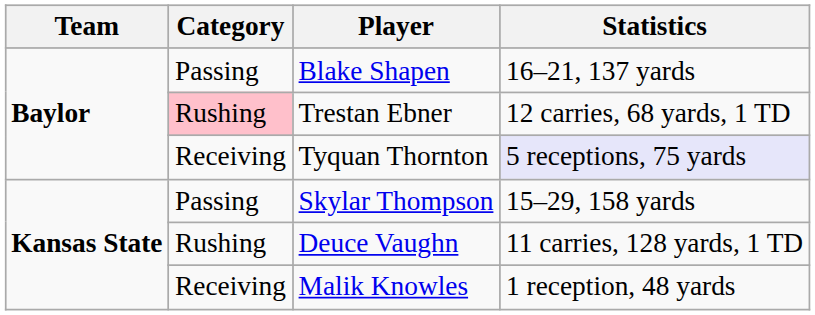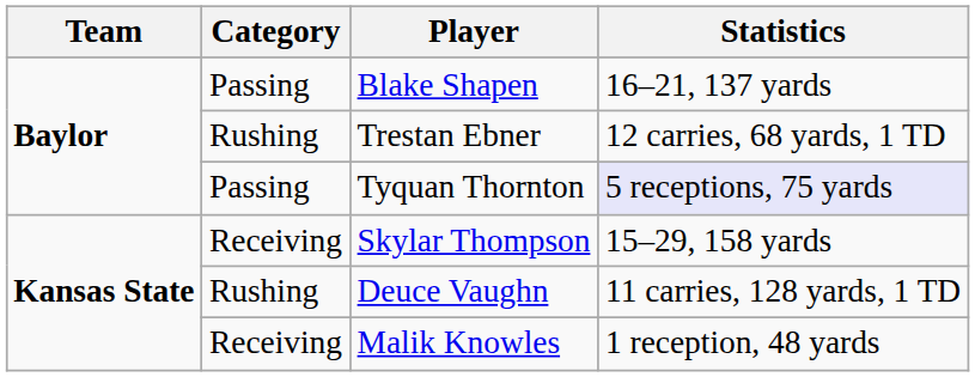Trestan Ebner | Category: pink background -> no background
Tyquan Thornton | Category: Receiving -> Passing
Skylar Thompson | Category: Passing -> Receiving
